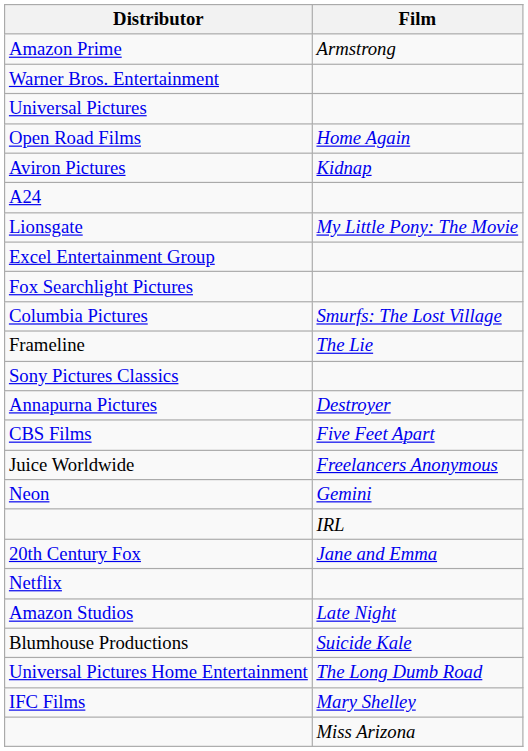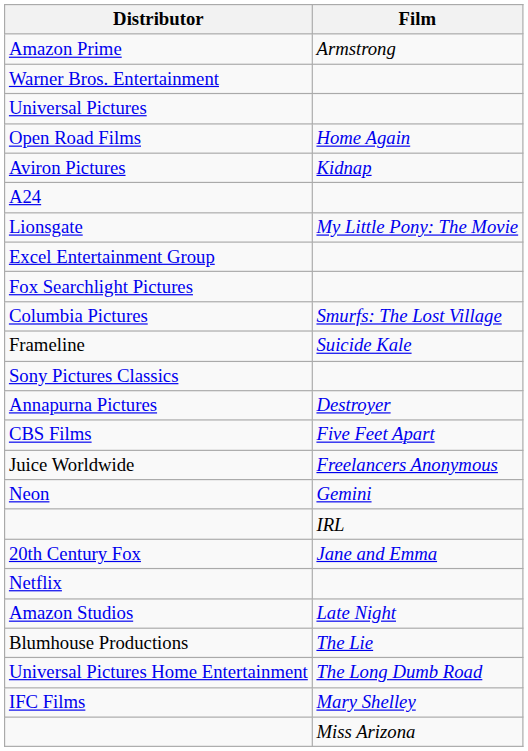row 12 | Film: The Lie -> Suicide Kale
row 22 | Film: Suicide Kale -> The Lie
